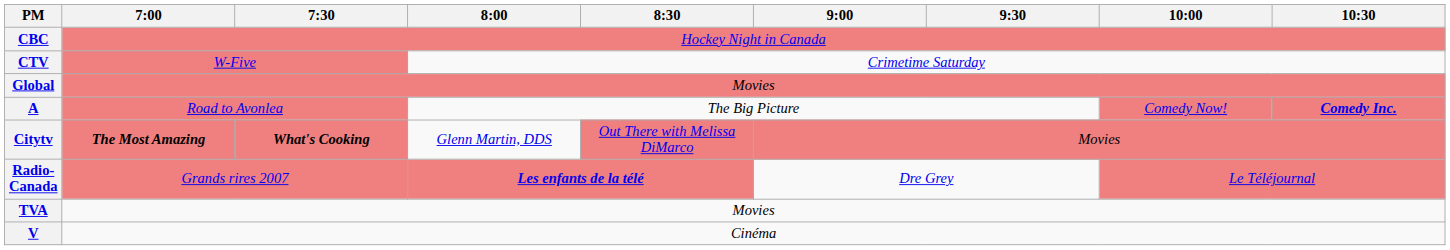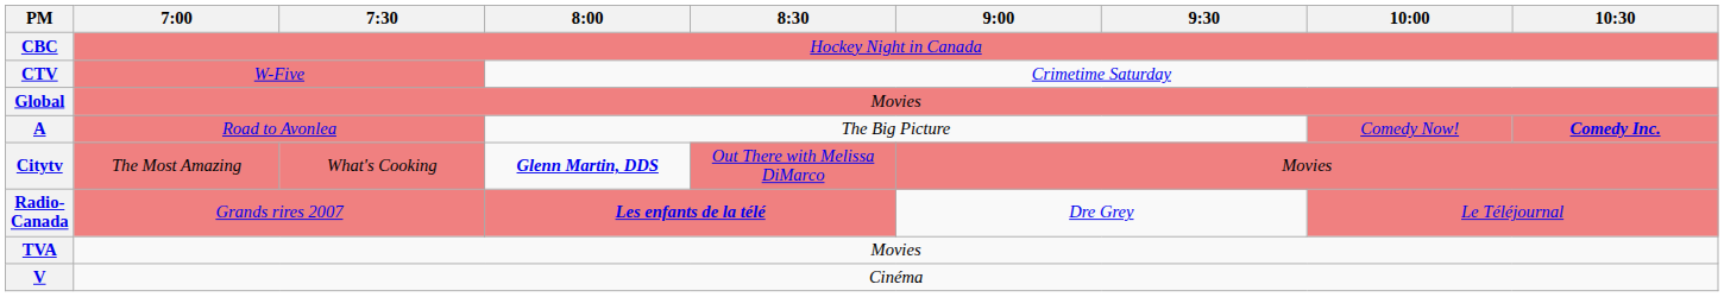Citytv | 7:00: bold -> normal
Citytv | 7:30: bold -> normal
Citytv | 8:00: normal -> bold
